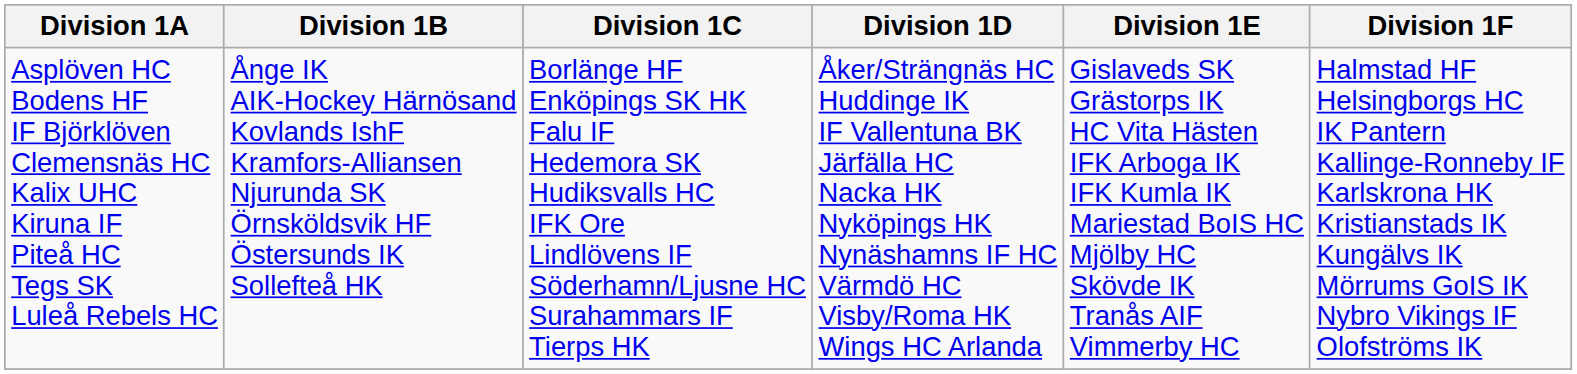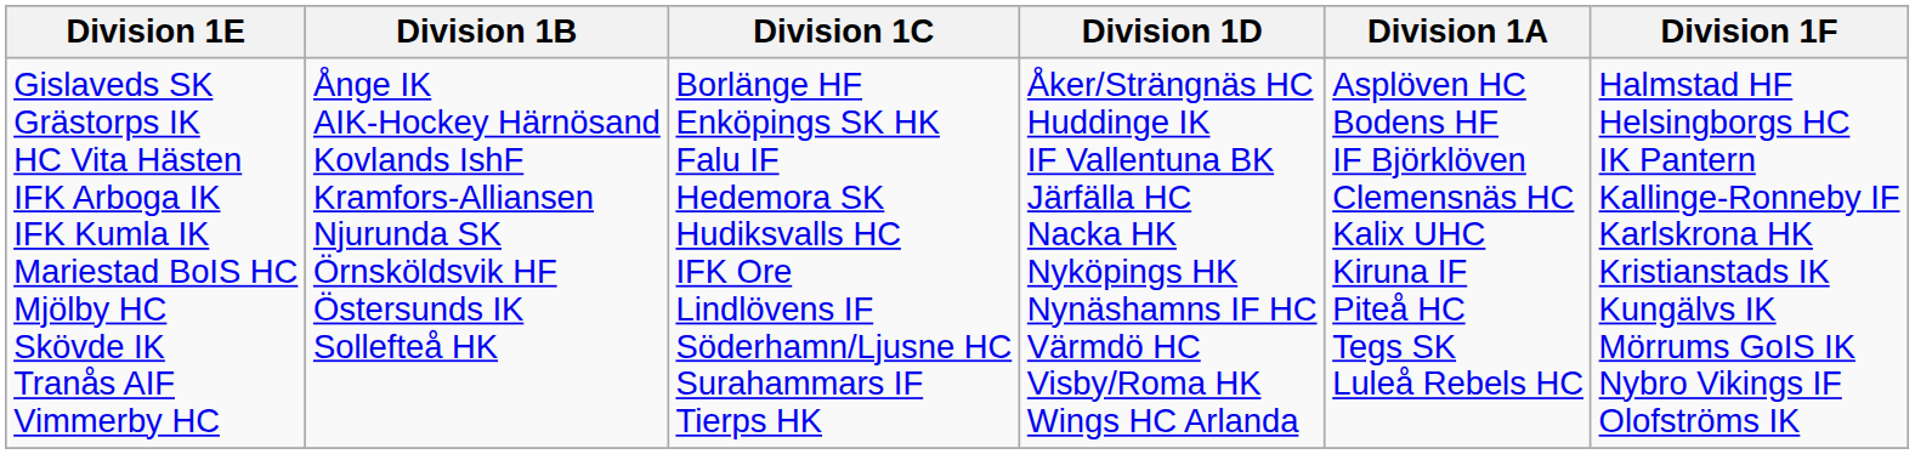columns swapped: Division 1A <-> Division 1E
